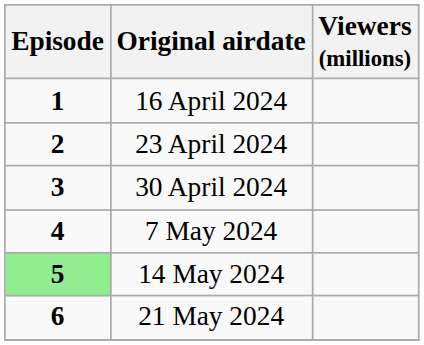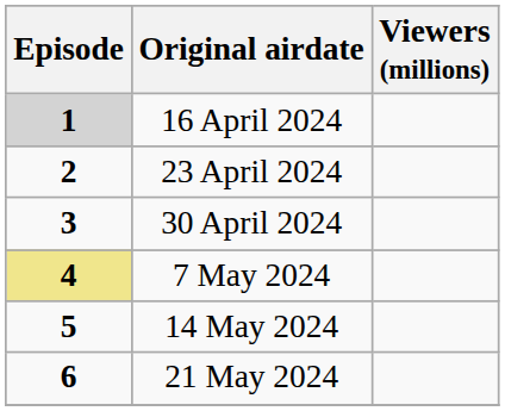16 April 2024 | Episode: no background -> lightgrey background
7 May 2024 | Episode: no background -> khaki background
14 May 2024 | Episode: lightgreen background -> no background
